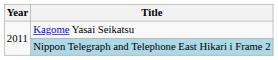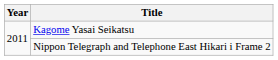Nippon Telegraph and Telephone East Hikari i Frame 2 | Title: lightblue background -> no background
